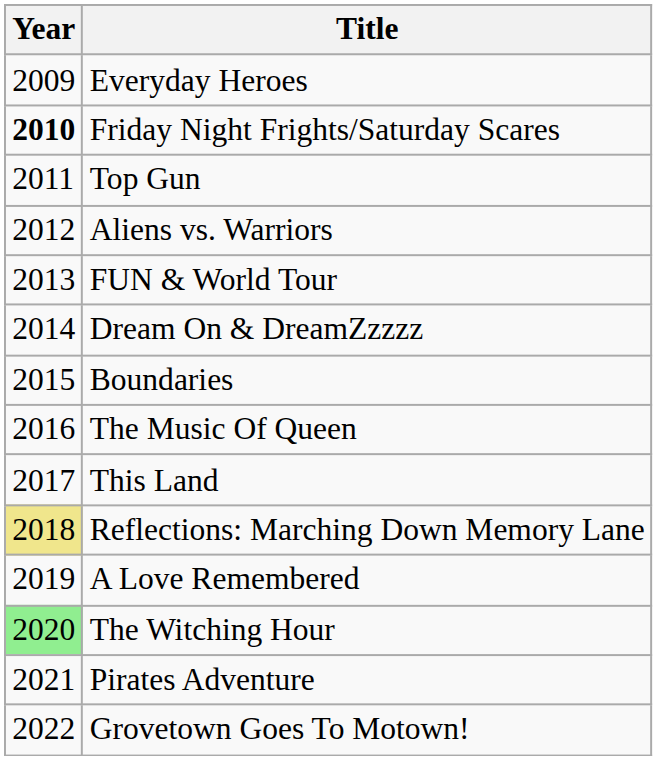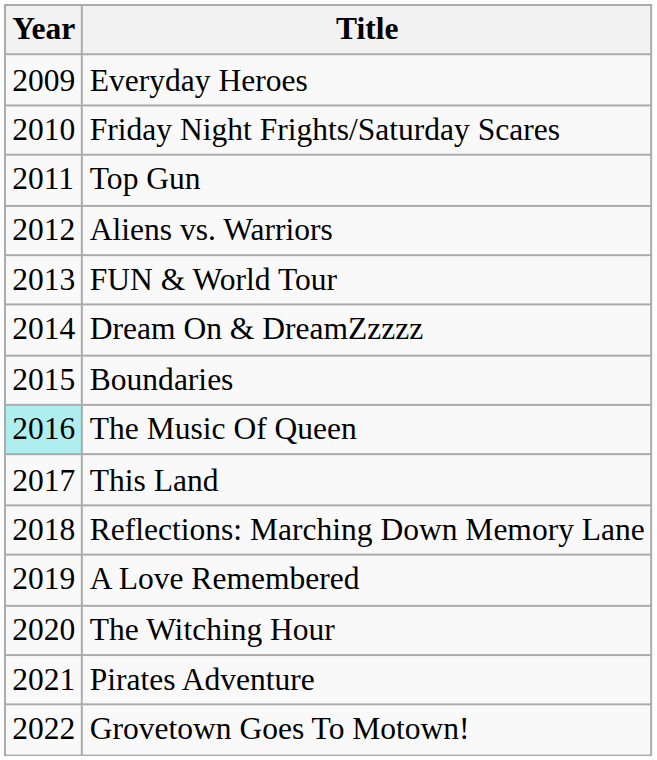Friday Night Frights/Saturday Scares | Year: bold -> normal
The Music Of Queen | Year: no background -> paleturquoise background
Reflections: Marching Down Memory Lane | Year: khaki background -> no background
The Witching Hour | Year: lightgreen background -> no background
